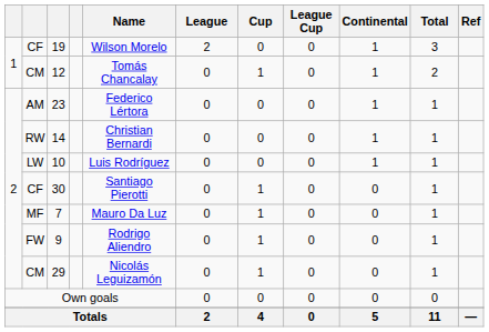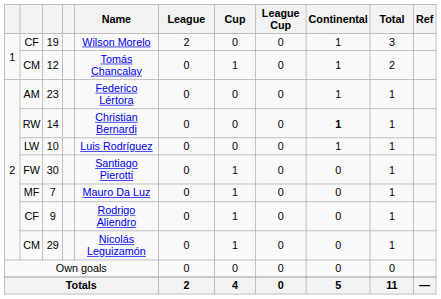14 | Continental: normal -> bold
30 | column 2: CF -> FW
9 | column 2: FW -> CF
